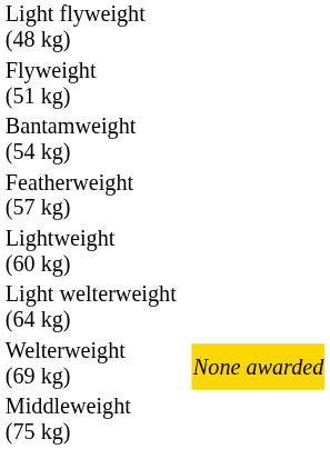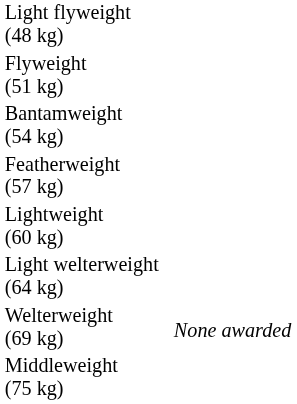Welterweight (69 kg) / None awarded | column 2: gold background -> no background
